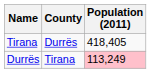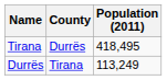row 2 | Population (2011): 418,405 -> 418,495
row 3 | Population (2011): pink background -> no background
